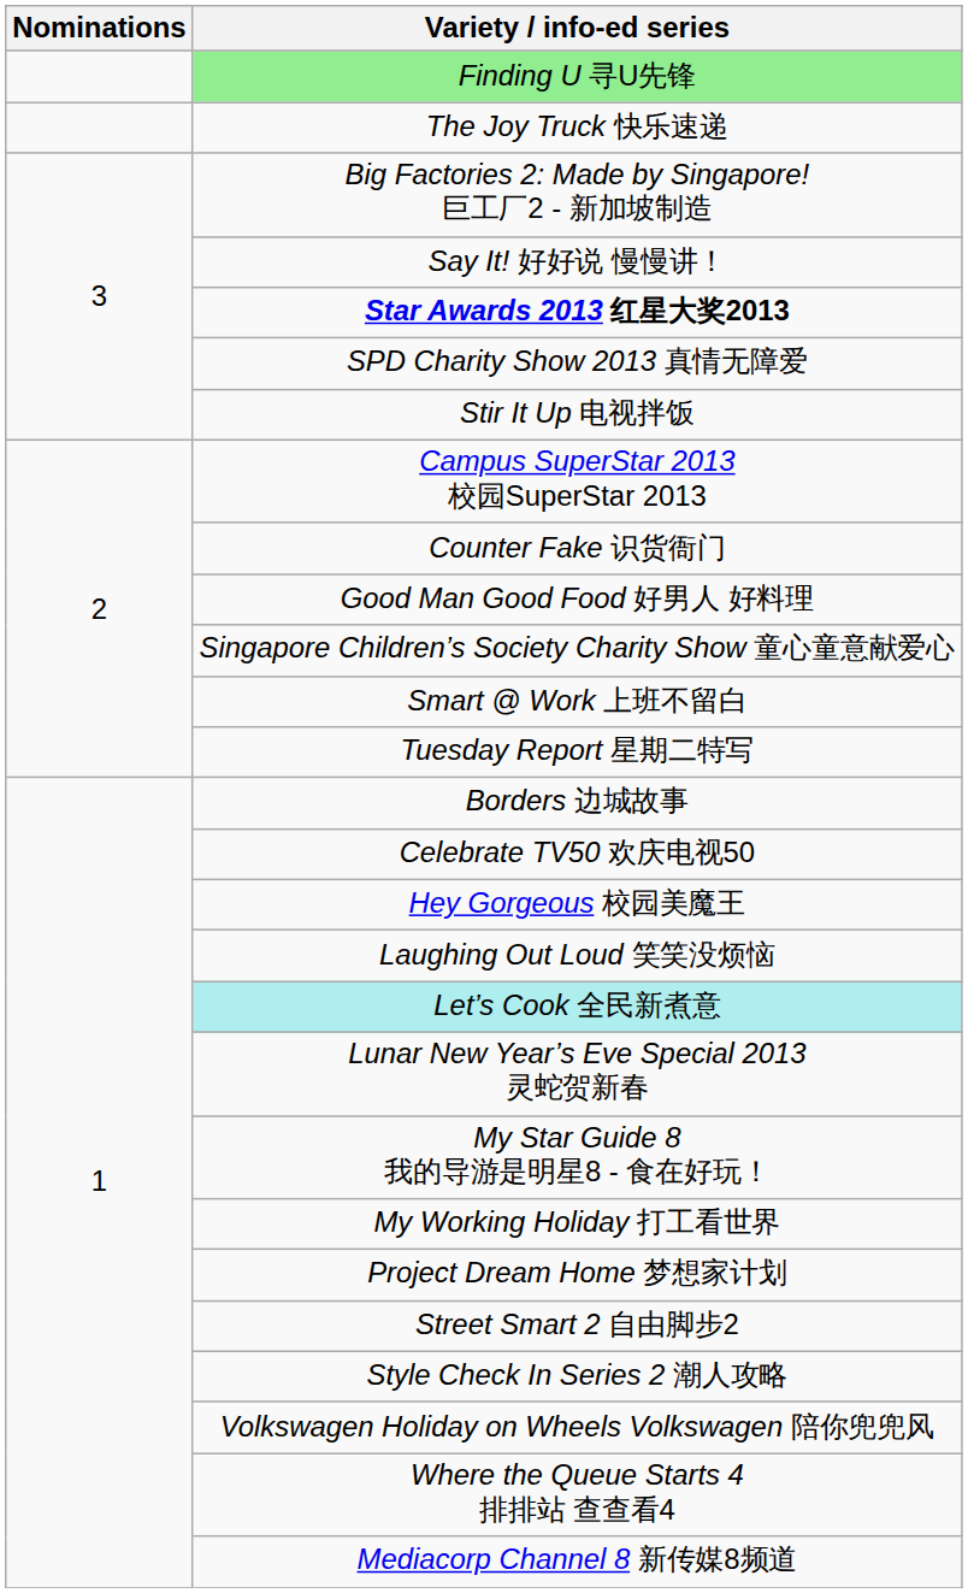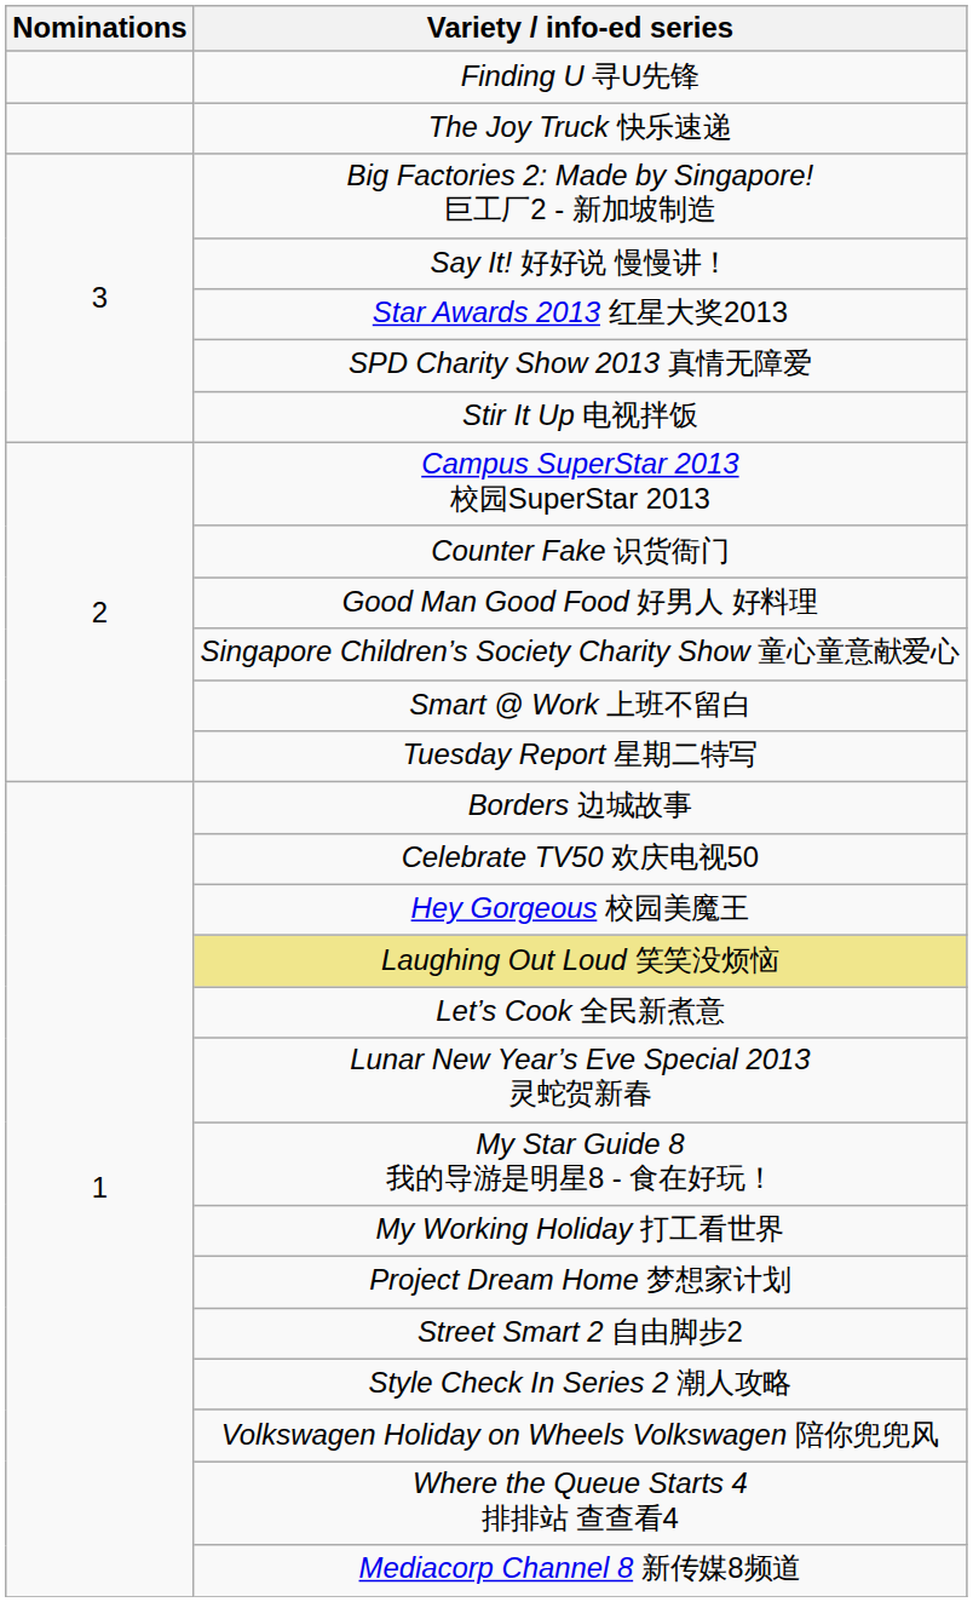Finding U 寻U先锋 | Variety / info-ed series: lightgreen background -> no background
Star Awards 2013 红星大奖2013 | Variety / info-ed series: bold -> normal
Laughing Out Loud 笑笑没烦恼 | Variety / info-ed series: no background -> khaki background
Let’s Cook 全民新煮意 | Variety / info-ed series: paleturquoise background -> no background
